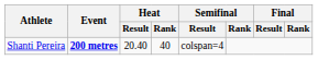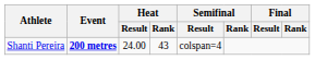Shanti Pereira | Heat / Result: 20.40 -> 24.00
Shanti Pereira | Heat / Rank: 40 -> 43
